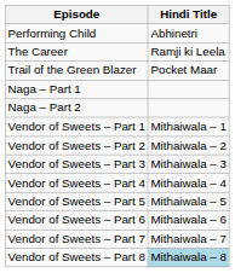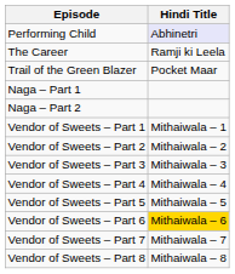Performing Child | Hindi Title: no background -> lavender background
Vendor of Sweets – Part 6 | Hindi Title: no background -> gold background
Vendor of Sweets – Part 8 | Hindi Title: lightblue background -> no background
